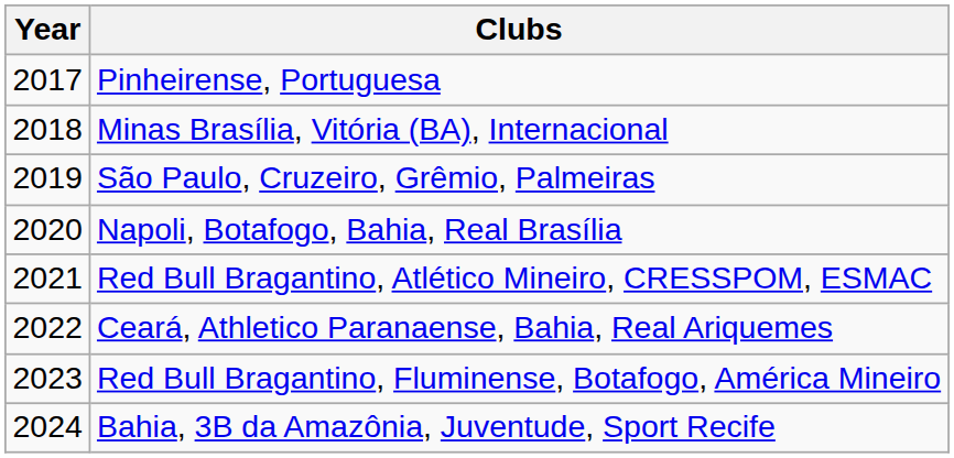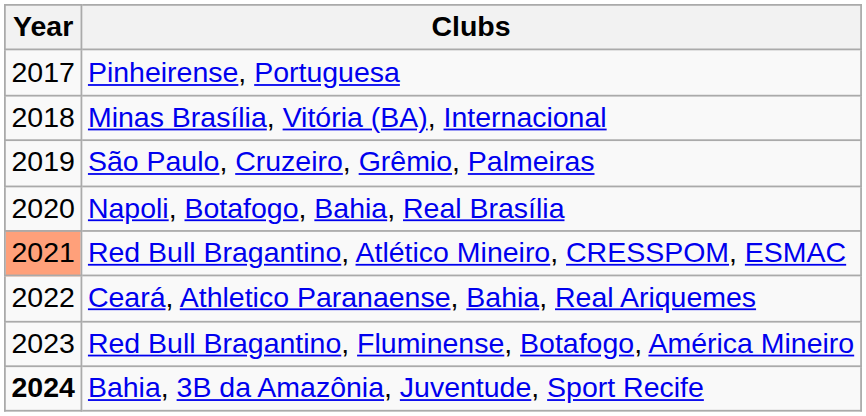Red Bull Bragantino, Atlético Mineiro, CRESSPOM, ESMAC | Year: no background -> lightsalmon background
Bahia, 3B da Amazônia, Juventude, Sport Recife | Year: normal -> bold
